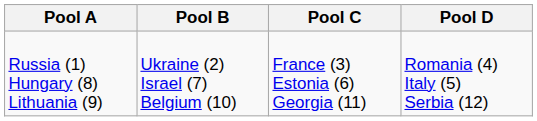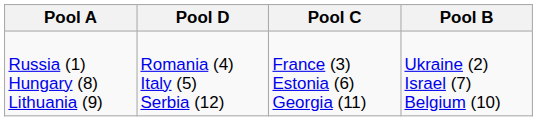columns swapped: Pool B <-> Pool D
